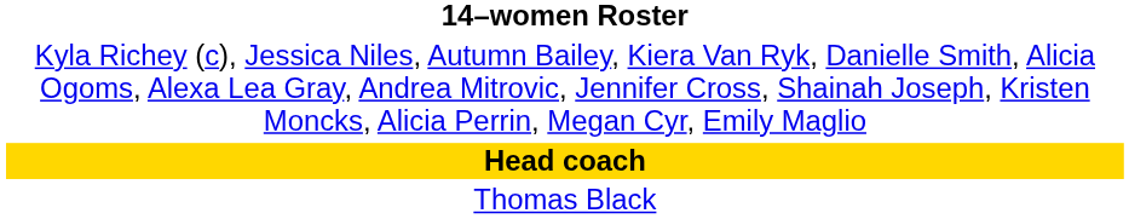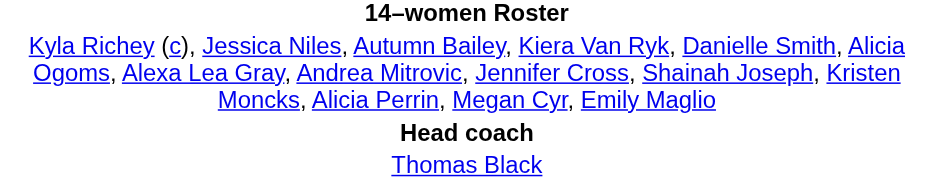row 3 | column 1: gold background -> no background
